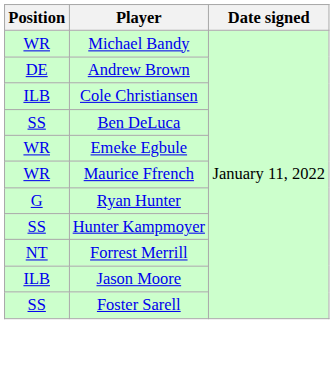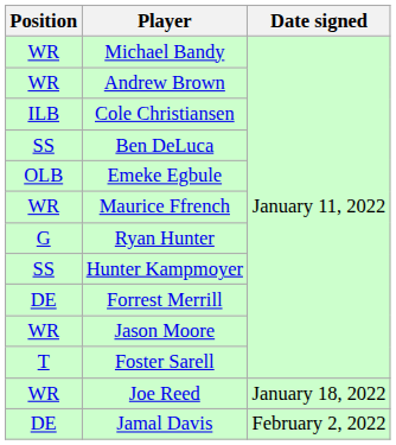Andrew Brown | Position: DE -> WR
Emeke Egbule | Position: WR -> OLB
Forrest Merrill | Position: NT -> DE
Jason Moore | Position: ILB -> WR
Foster Sarell | Position: SS -> T
+ row: WR | Joe Reed | January 18, 2022
+ row: DE | Jamal Davis | February 2, 2022
